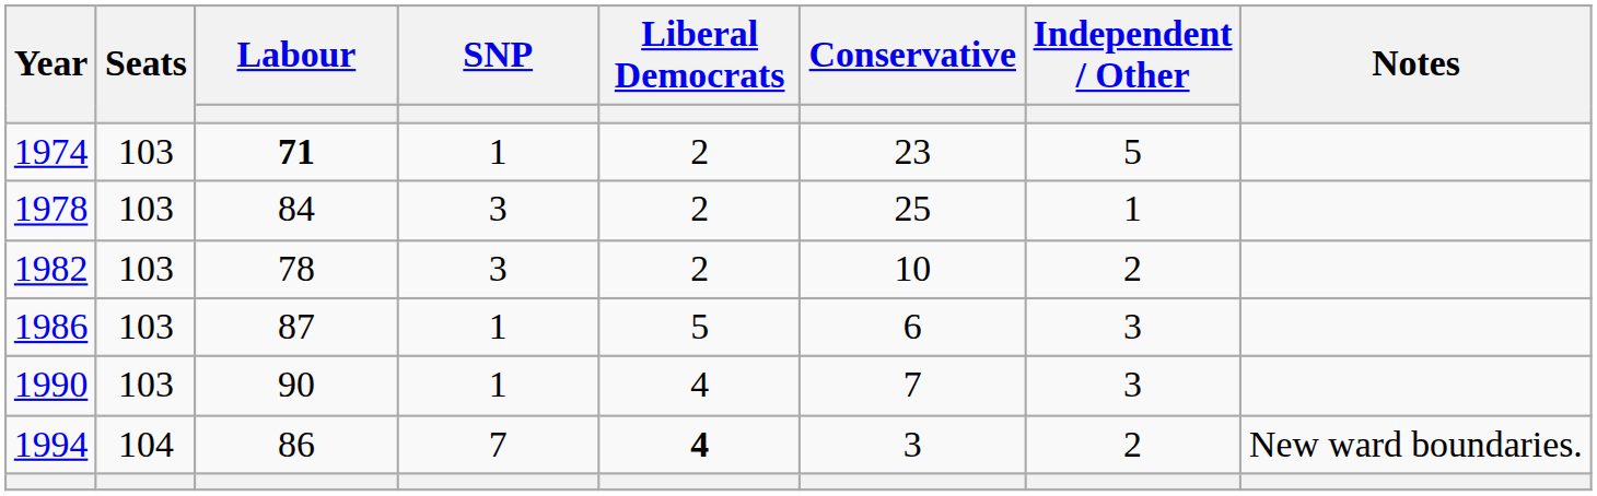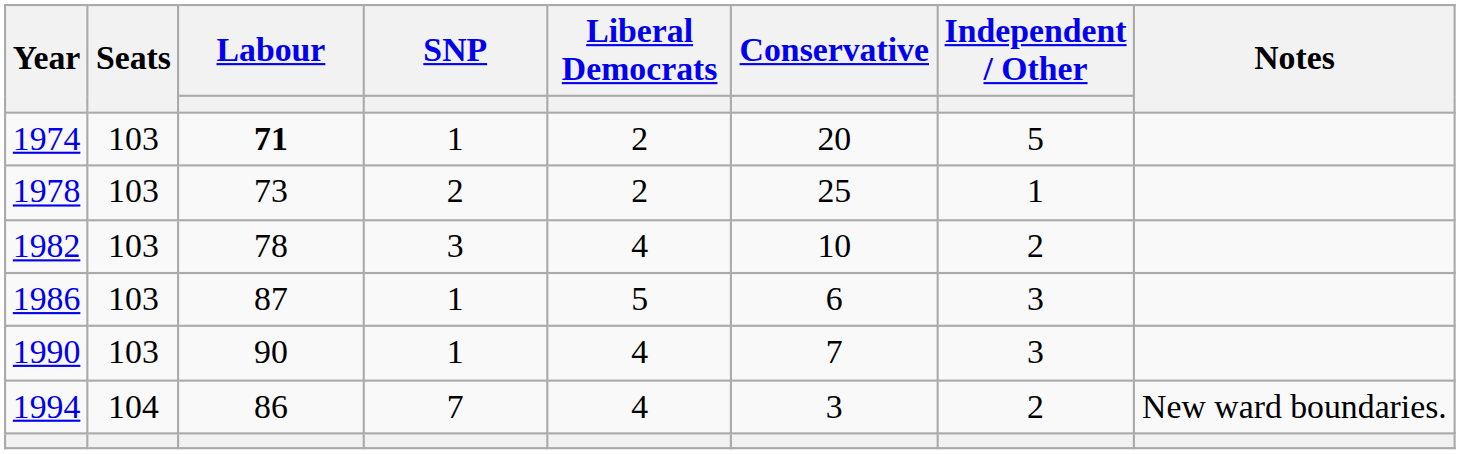1974 | Conservative: 23 -> 20
1978 | Labour: 84 -> 73
1978 | SNP: 3 -> 2
1982 | Liberal Democrats: 2 -> 4
1994 | Liberal Democrats: bold -> normal
